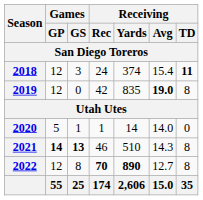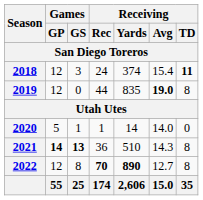2019 | Receiving / Rec: 42 -> 44
2021 | Receiving / Rec: 46 -> 36
